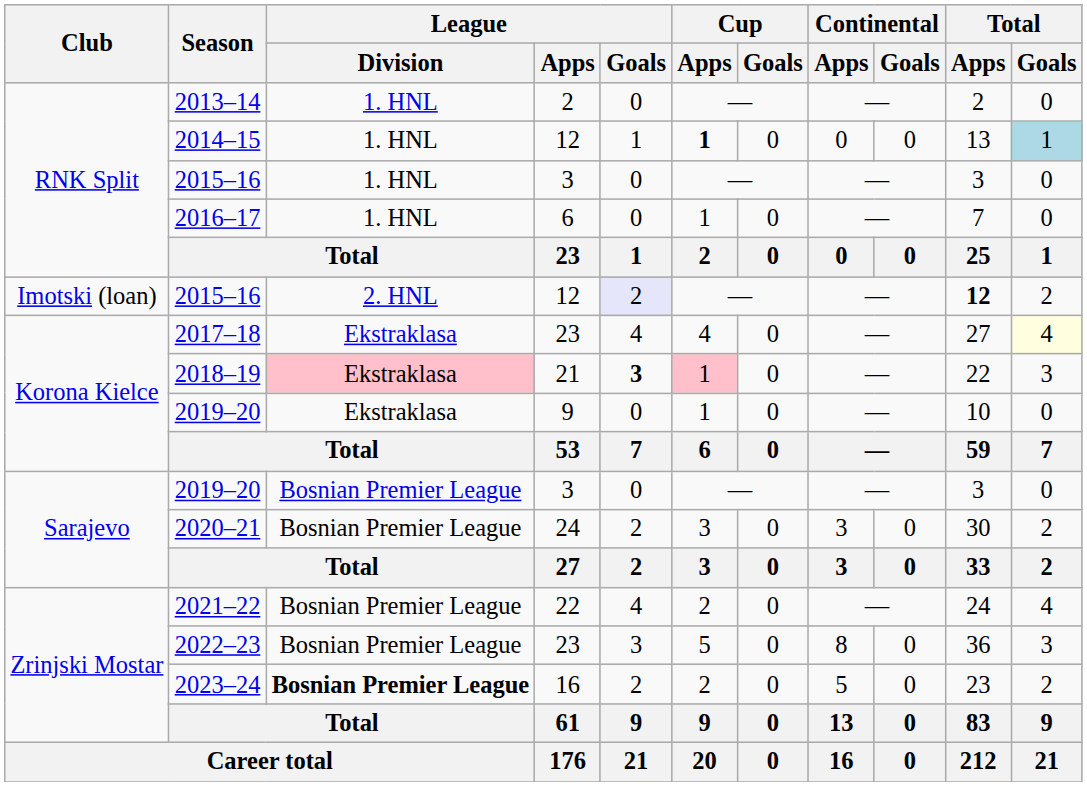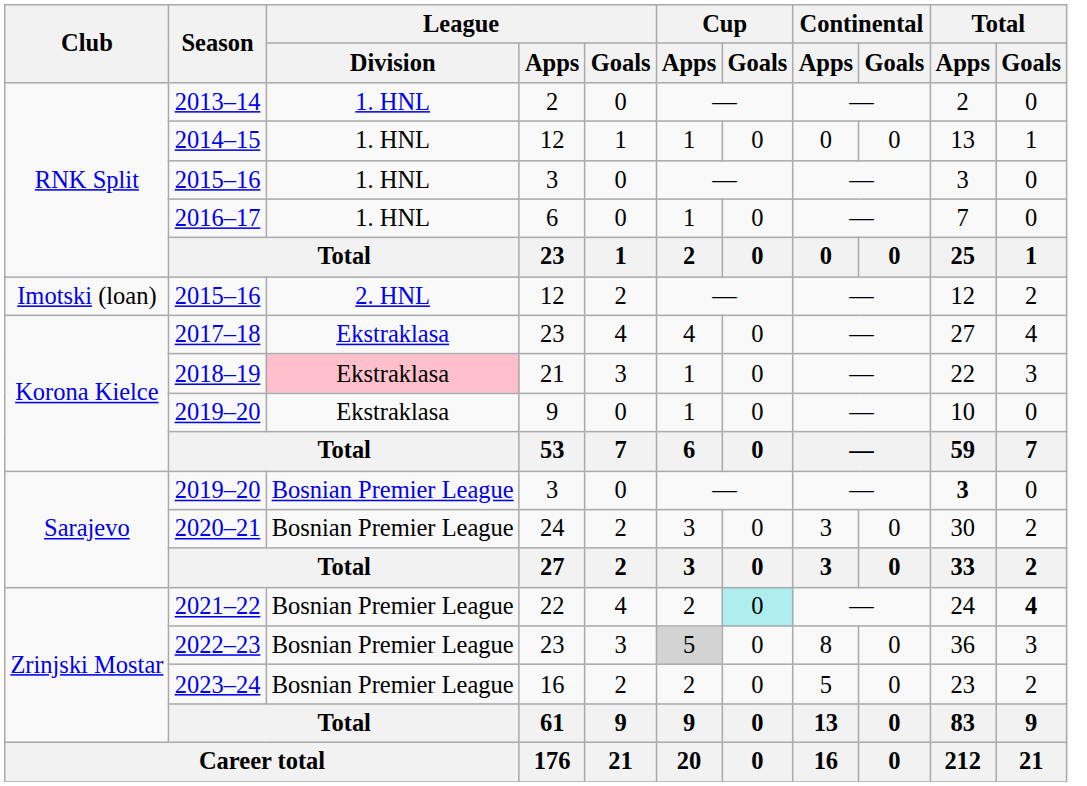2014–15 | Cup / Apps: bold -> normal
2014–15 | Total / Goals: lightblue background -> no background
2015–16 / 12 | League / Goals: lavender background -> no background
2015–16 / 12 | Total / Apps: bold -> normal
2017–18 | Total / Goals: lightyellow background -> no background
2018–19 | League / Goals: bold -> normal
2018–19 | Cup / Apps: pink background -> no background
2019–20 / 3 | Total / Apps: normal -> bold
2021–22 | Cup / Goals: no background -> paleturquoise background
2021–22 | Total / Goals: normal -> bold
2022–23 | Cup / Apps: no background -> lightgrey background
2023–24 | League / Division: bold -> normal
